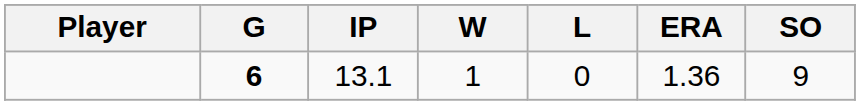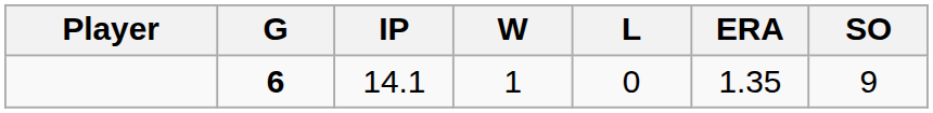row 2 | IP: 13.1 -> 14.1
row 2 | ERA: 1.36 -> 1.35
